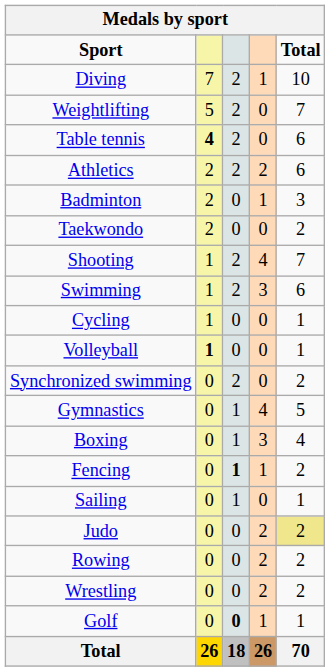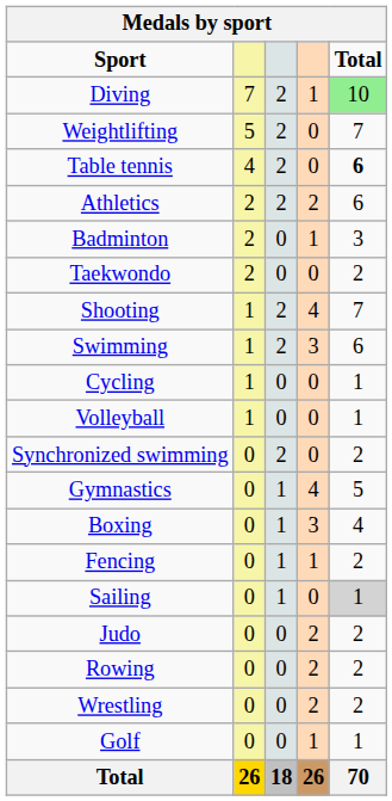Diving | Total: no background -> lightgreen background
Table tennis | column 2: bold -> normal
Table tennis | Total: normal -> bold
Volleyball | column 2: bold -> normal
Fencing | column 3: bold -> normal
Sailing | Total: no background -> lightgrey background
Judo | Total: khaki background -> no background
Golf | column 3: bold -> normal
